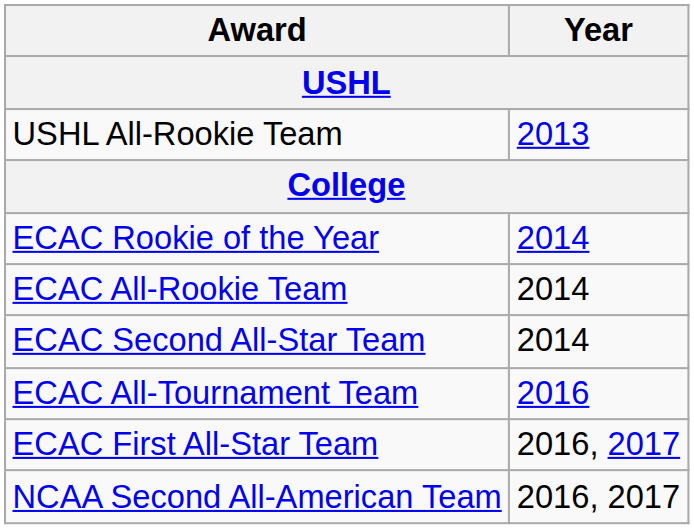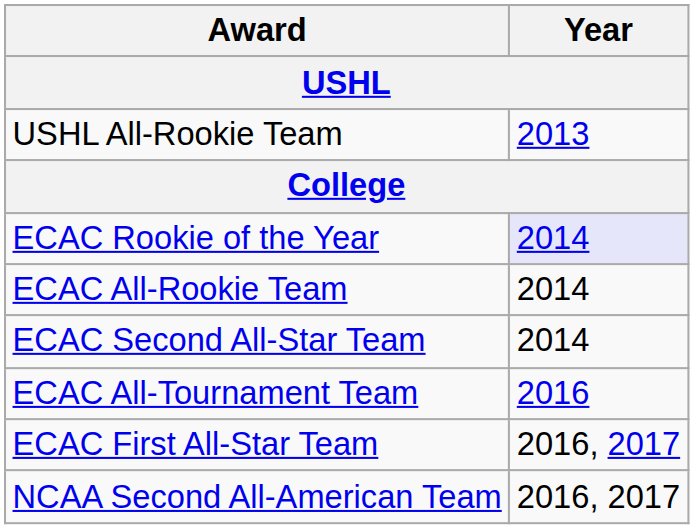ECAC Rookie of the Year | Year: no background -> lavender background
